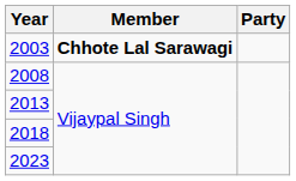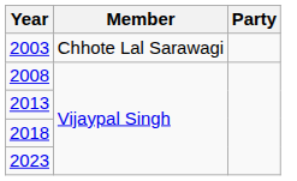2003 | Member: bold -> normal
